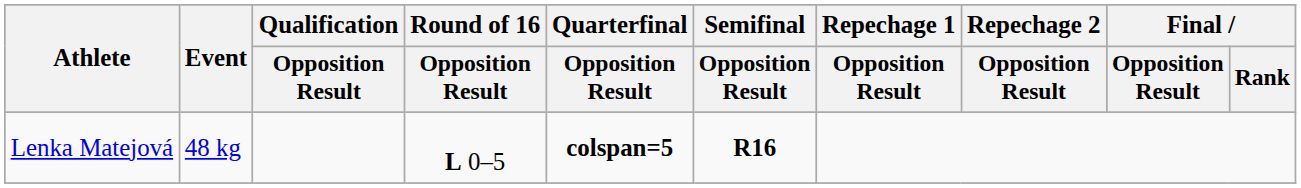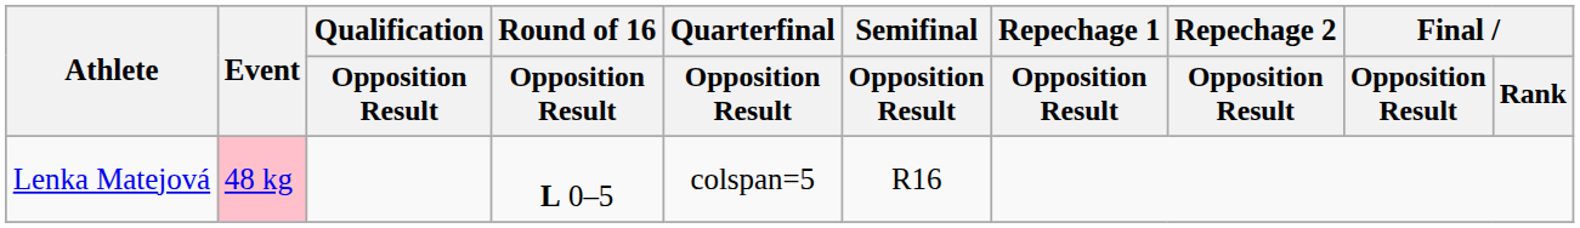Lenka Matejová | Event: no background -> pink background
Lenka Matejová | Quarterfinal / Opposition Result: bold -> normal
Lenka Matejová | Semifinal / Opposition Result: bold -> normal
